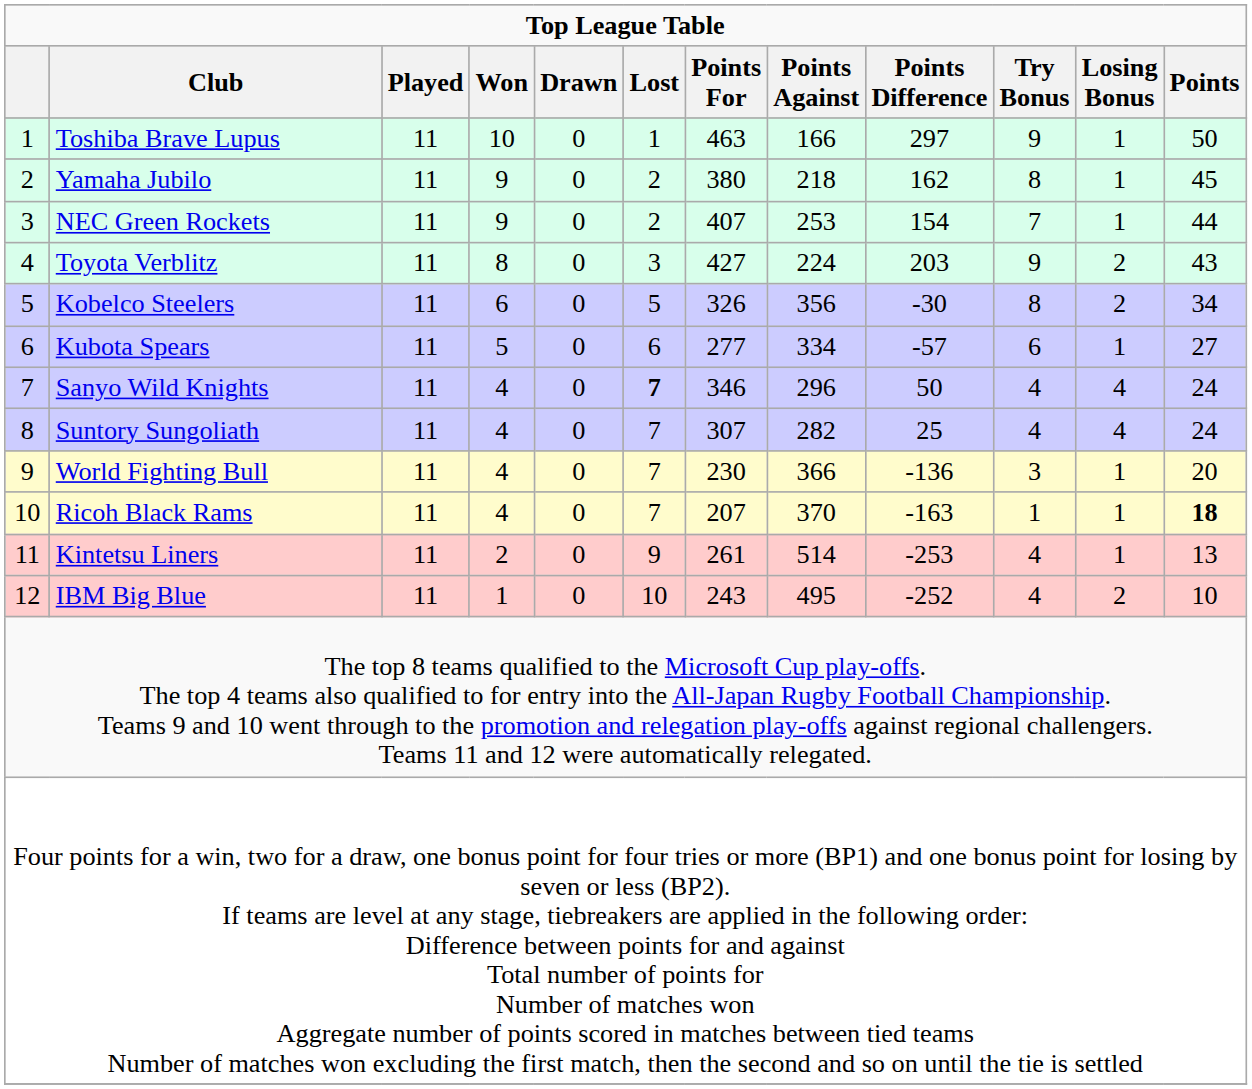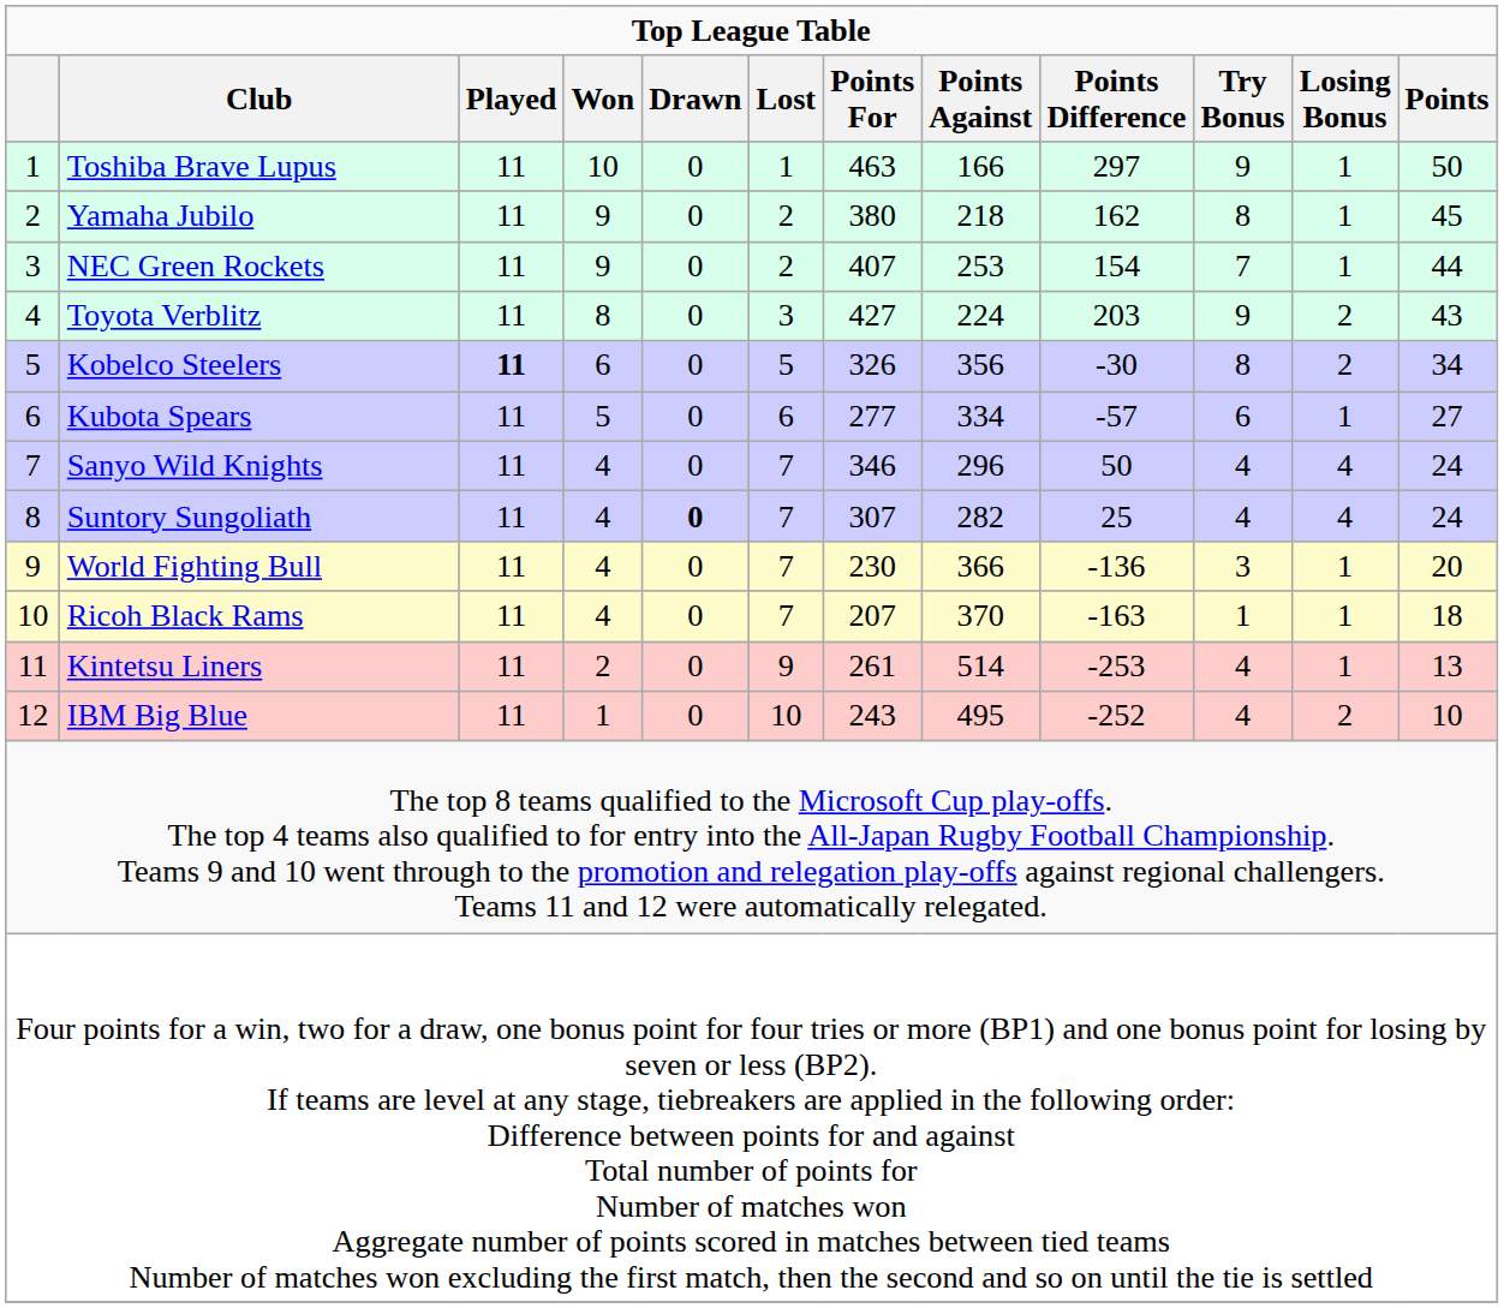Kobelco Steelers | Played: normal -> bold
Sanyo Wild Knights | Lost: bold -> normal
Suntory Sungoliath | Drawn: normal -> bold
Ricoh Black Rams | Points: bold -> normal
